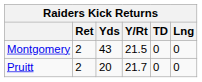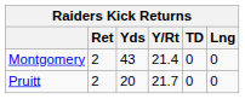Montgomery | Y/Rt: 21.5 -> 21.4
